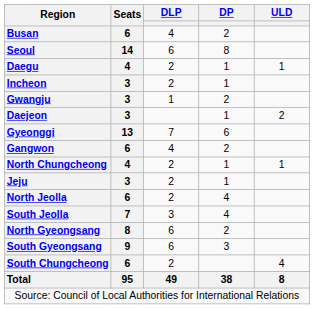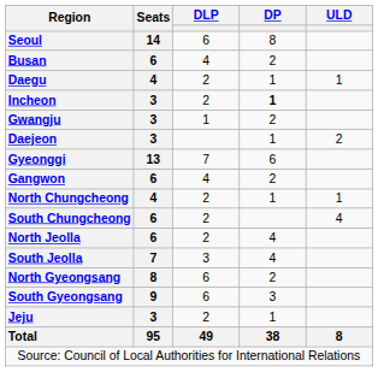rows swapped: Seoul <-> Busan
Incheon | DP: normal -> bold
rows swapped: South Chungcheong <-> Jeju
